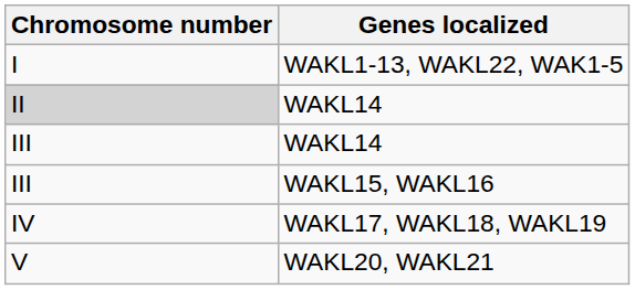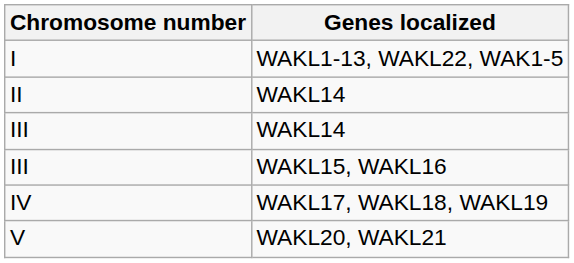row 3 | Chromosome number: lightgrey background -> no background
